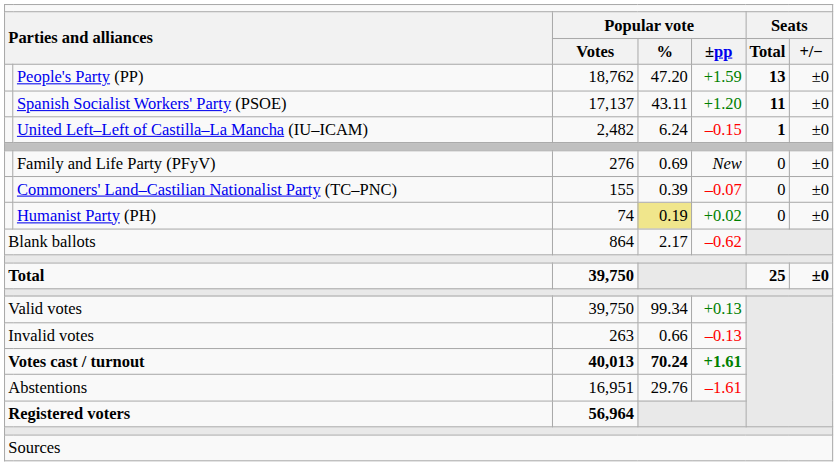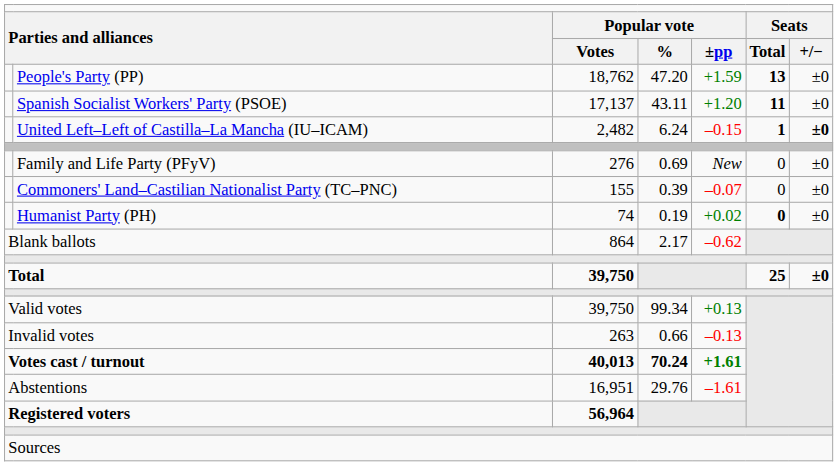United Left–Left of Castilla–La Mancha (IU–ICAM) | column 7: normal -> bold
Humanist Party (PH) | column 4: khaki background -> no background
Humanist Party (PH) | column 6: normal -> bold
